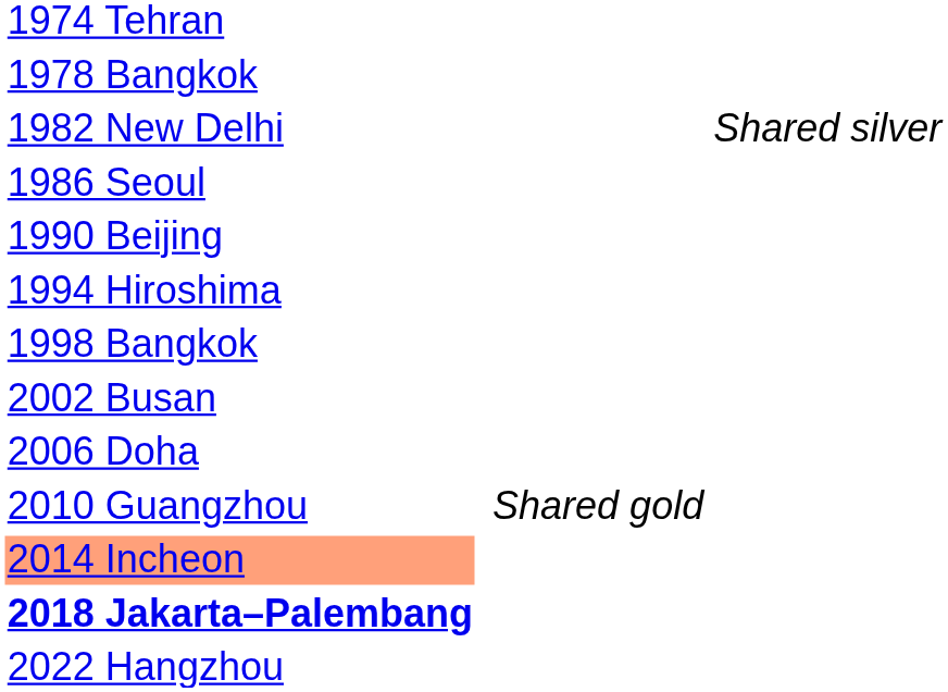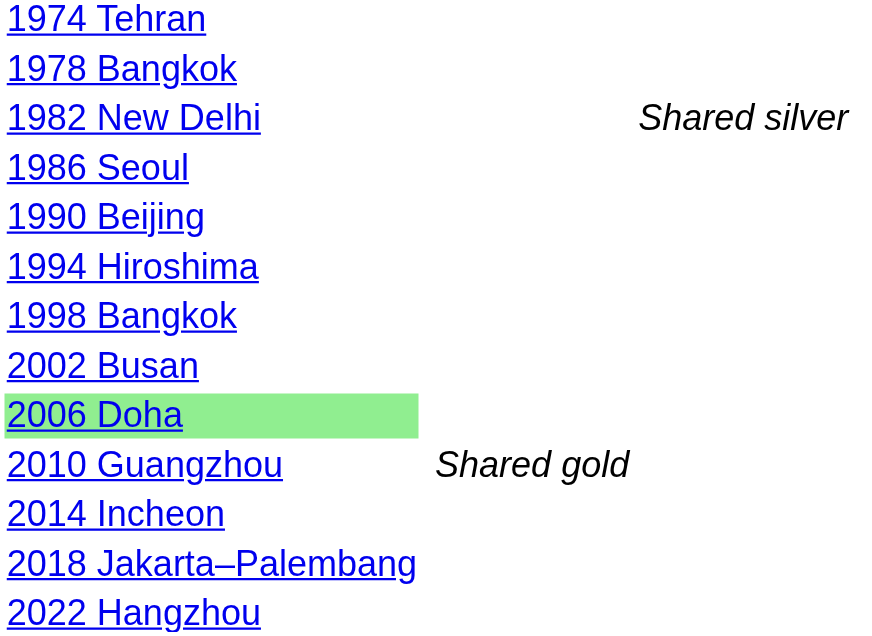2006 Doha | column 1: no background -> lightgreen background
2014 Incheon | column 1: lightsalmon background -> no background
2018 Jakarta–Palembang | column 1: bold -> normal
